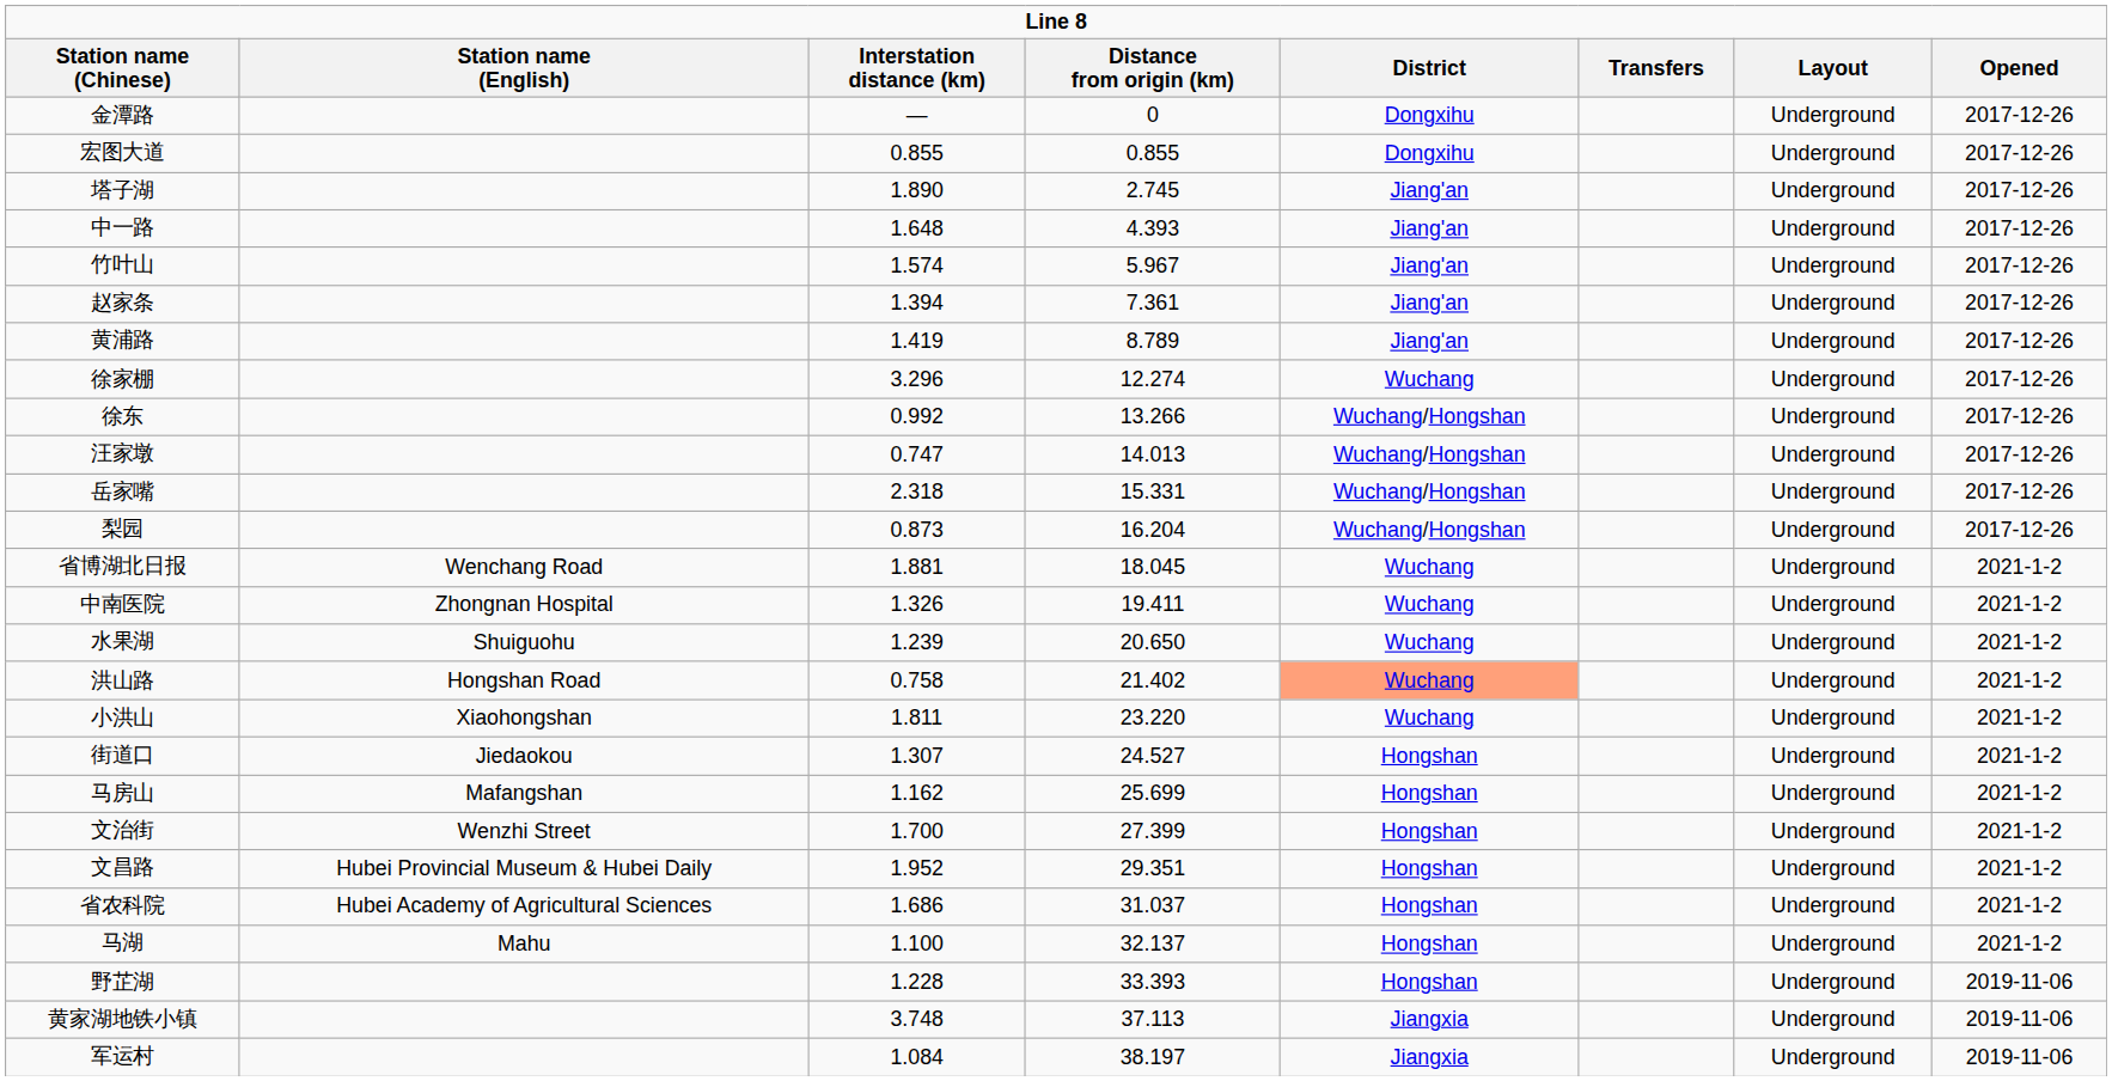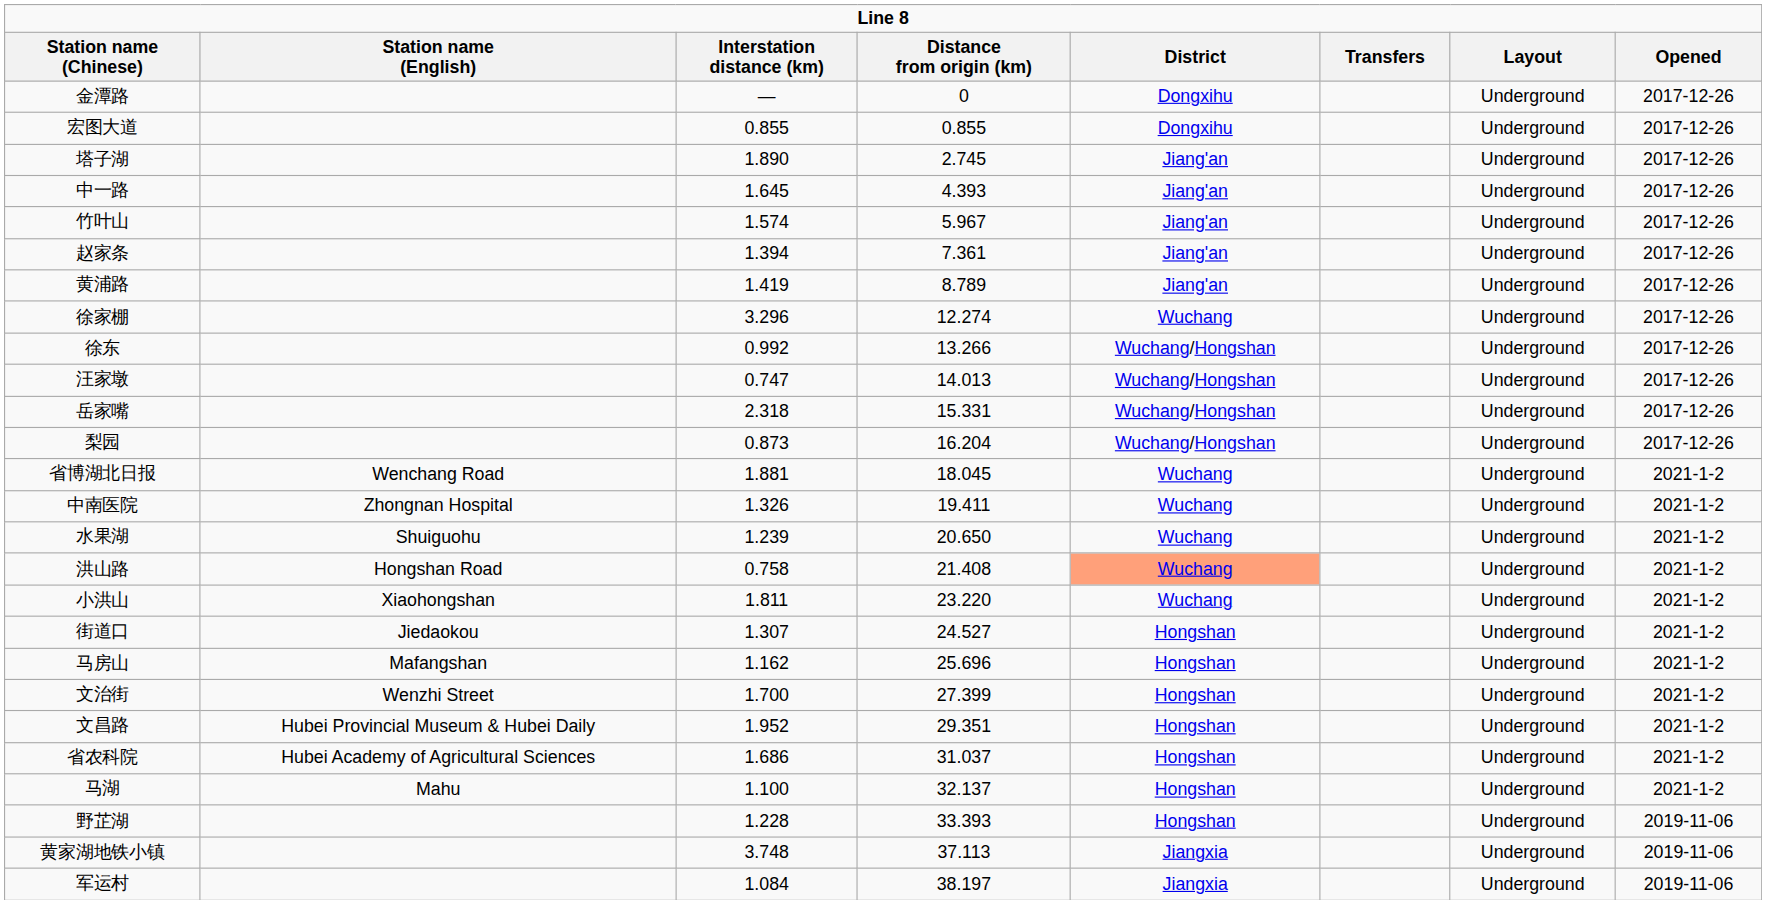中一路 | column 3: 1.648 -> 1.645
洪山路 | column 4: 21.402 -> 21.408
马房山 | column 4: 25.699 -> 25.696
